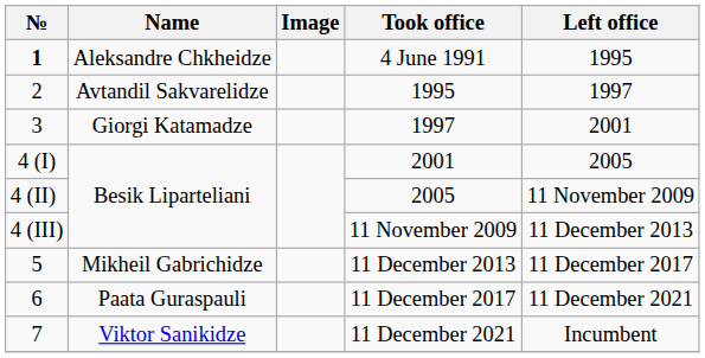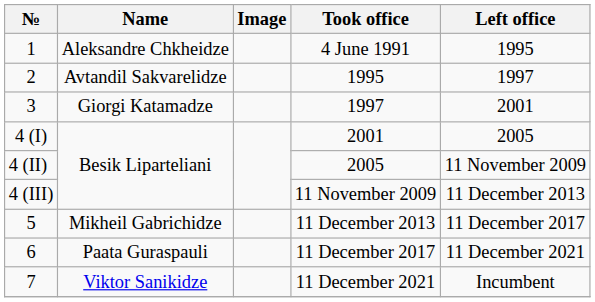4 June 1991 | №: bold -> normal
